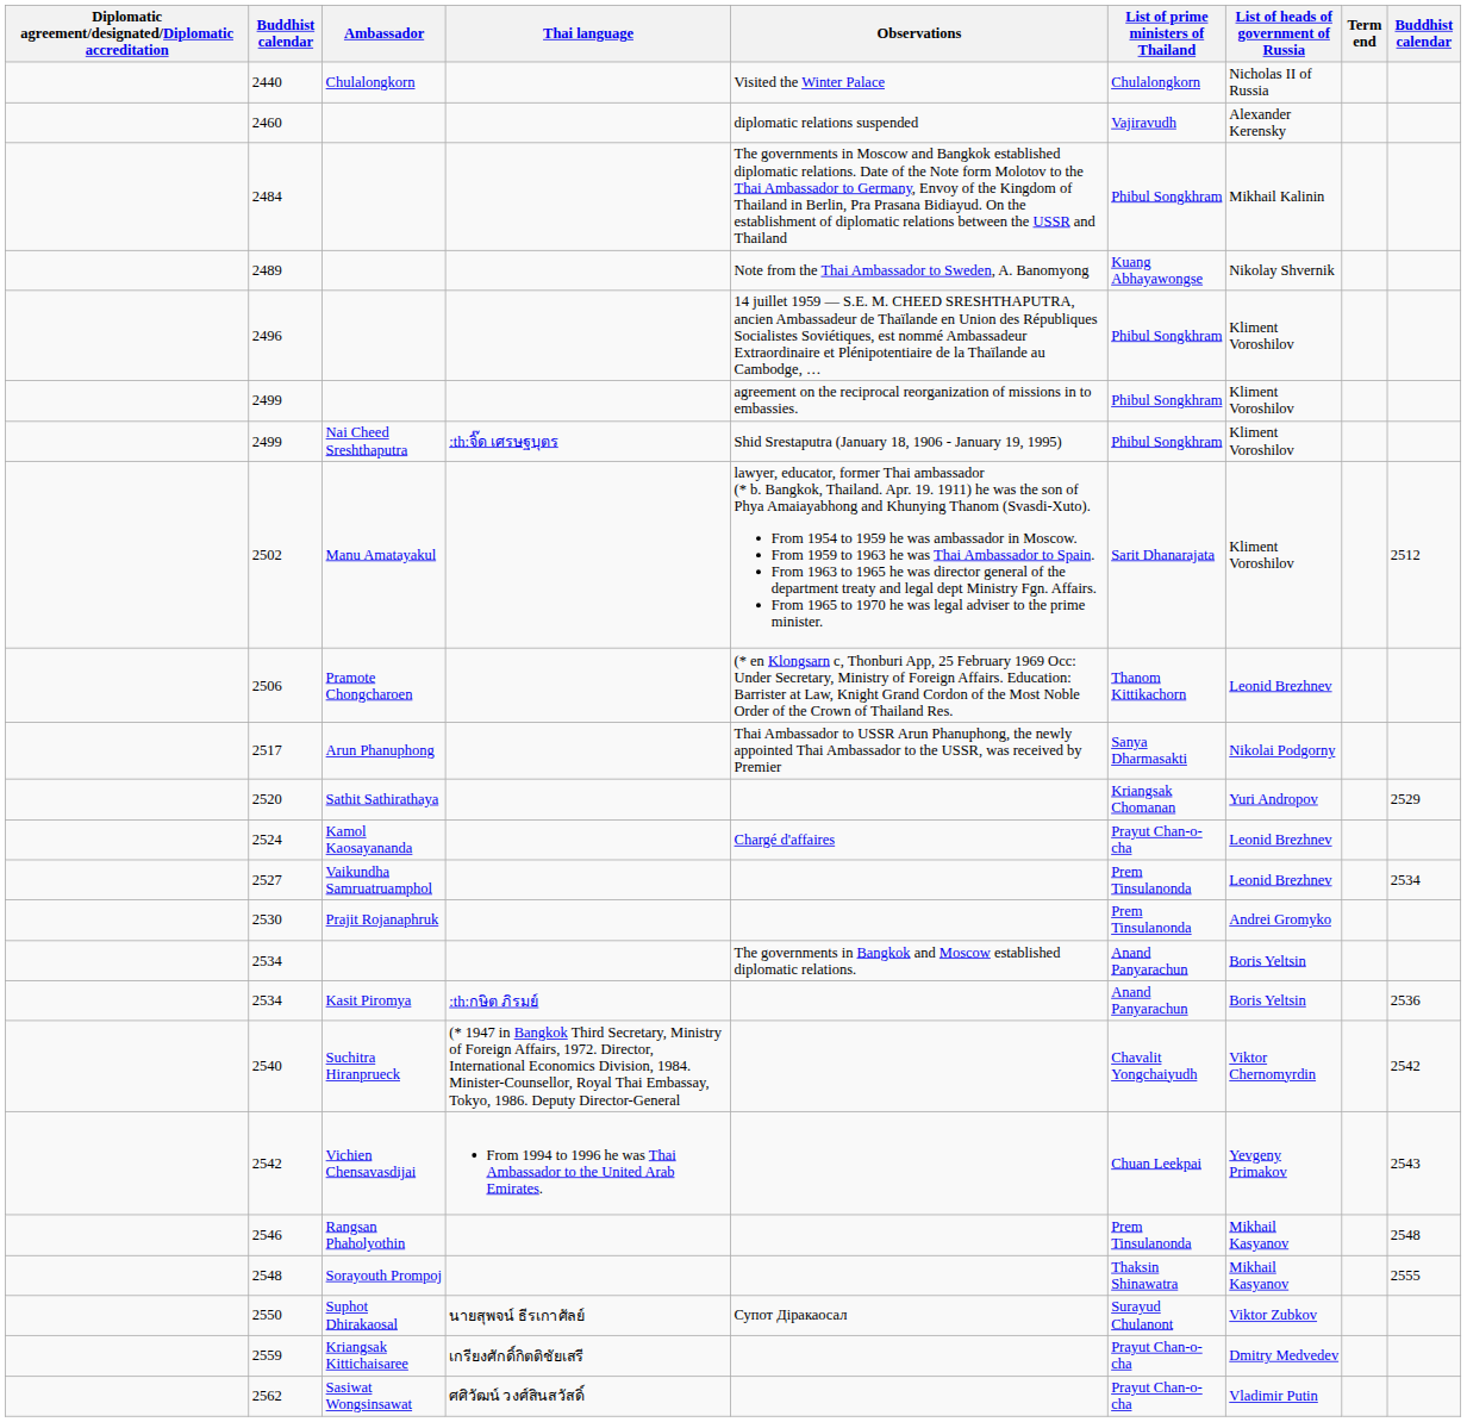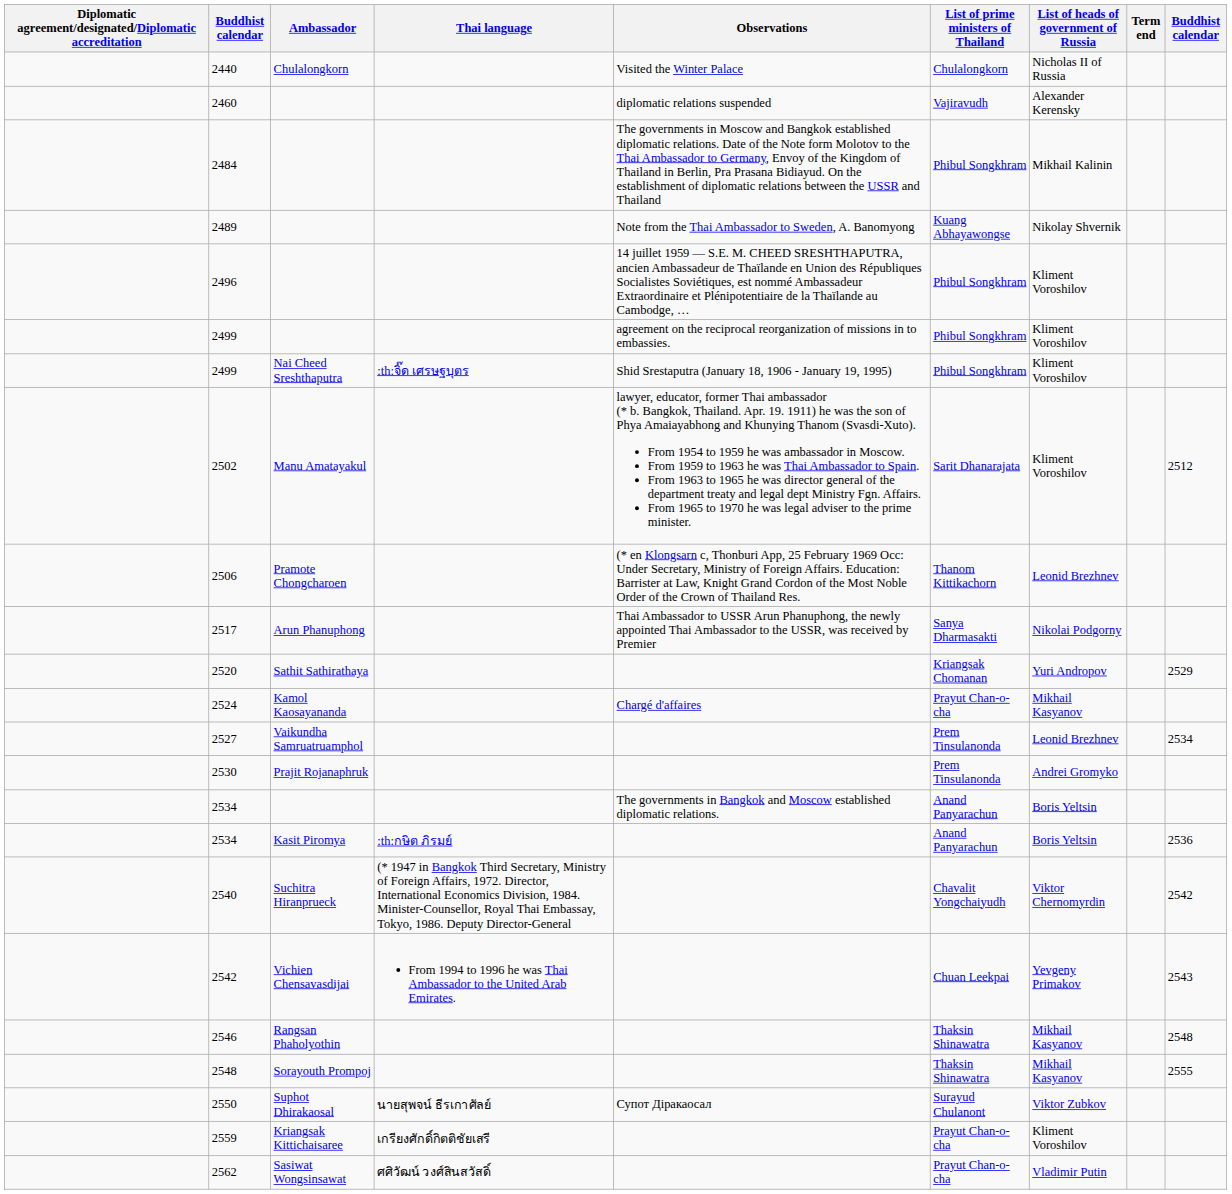2524 | List of heads of government of Russia: Leonid Brezhnev -> Mikhail Kasyanov
2546 | List of prime ministers of Thailand: Prem Tinsulanonda -> Thaksin Shinawatra
2559 | List of heads of government of Russia: Dmitry Medvedev -> Kliment Voroshilov
